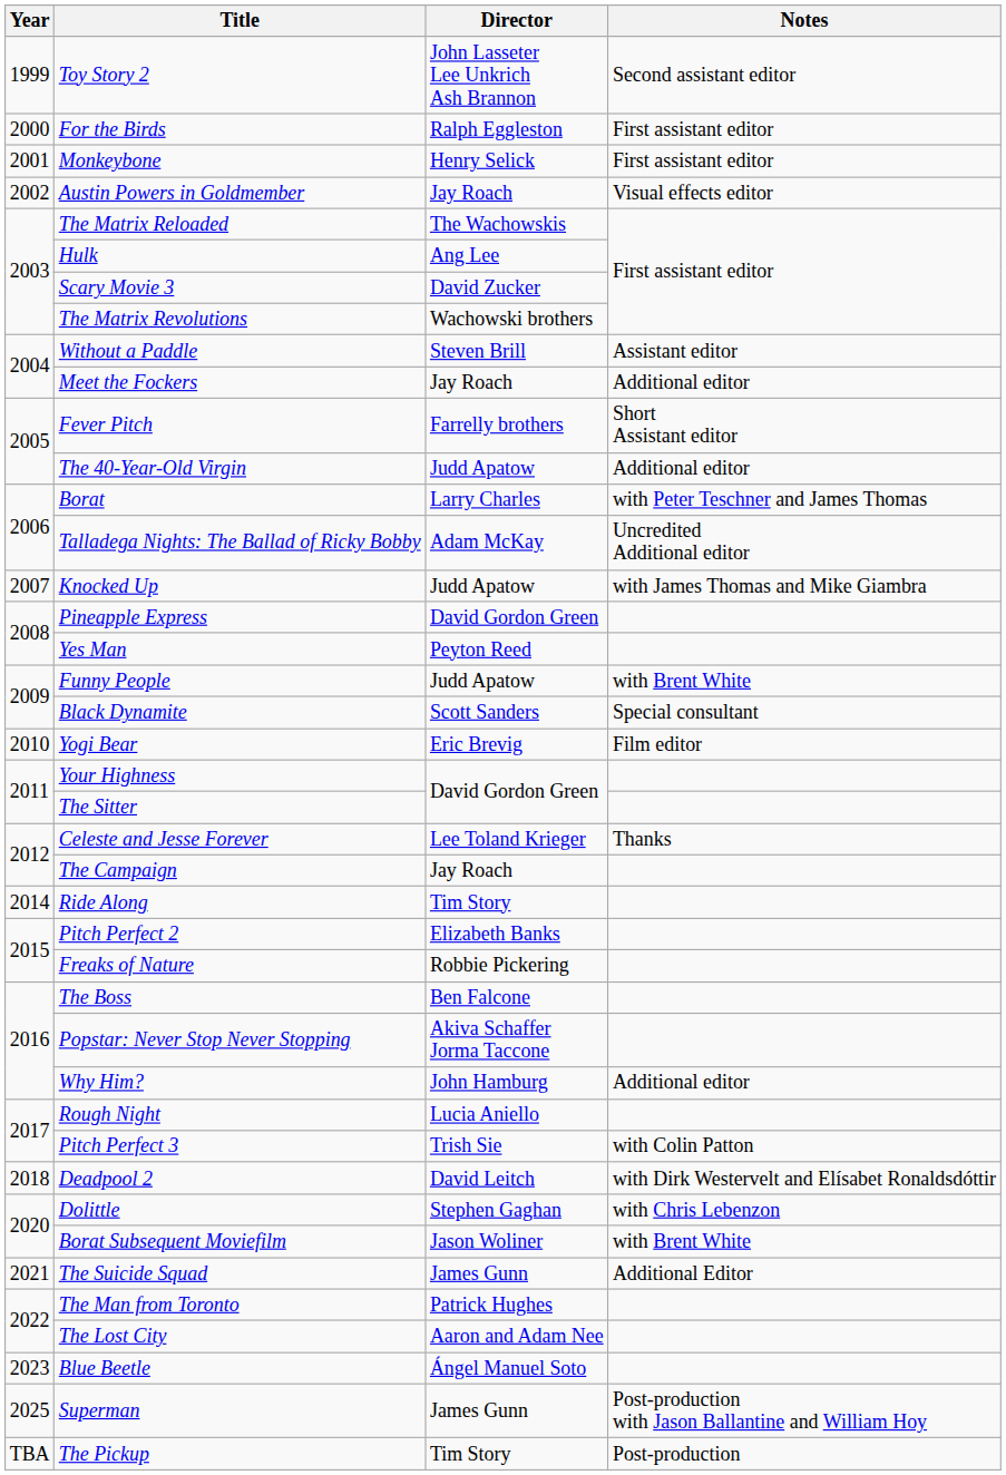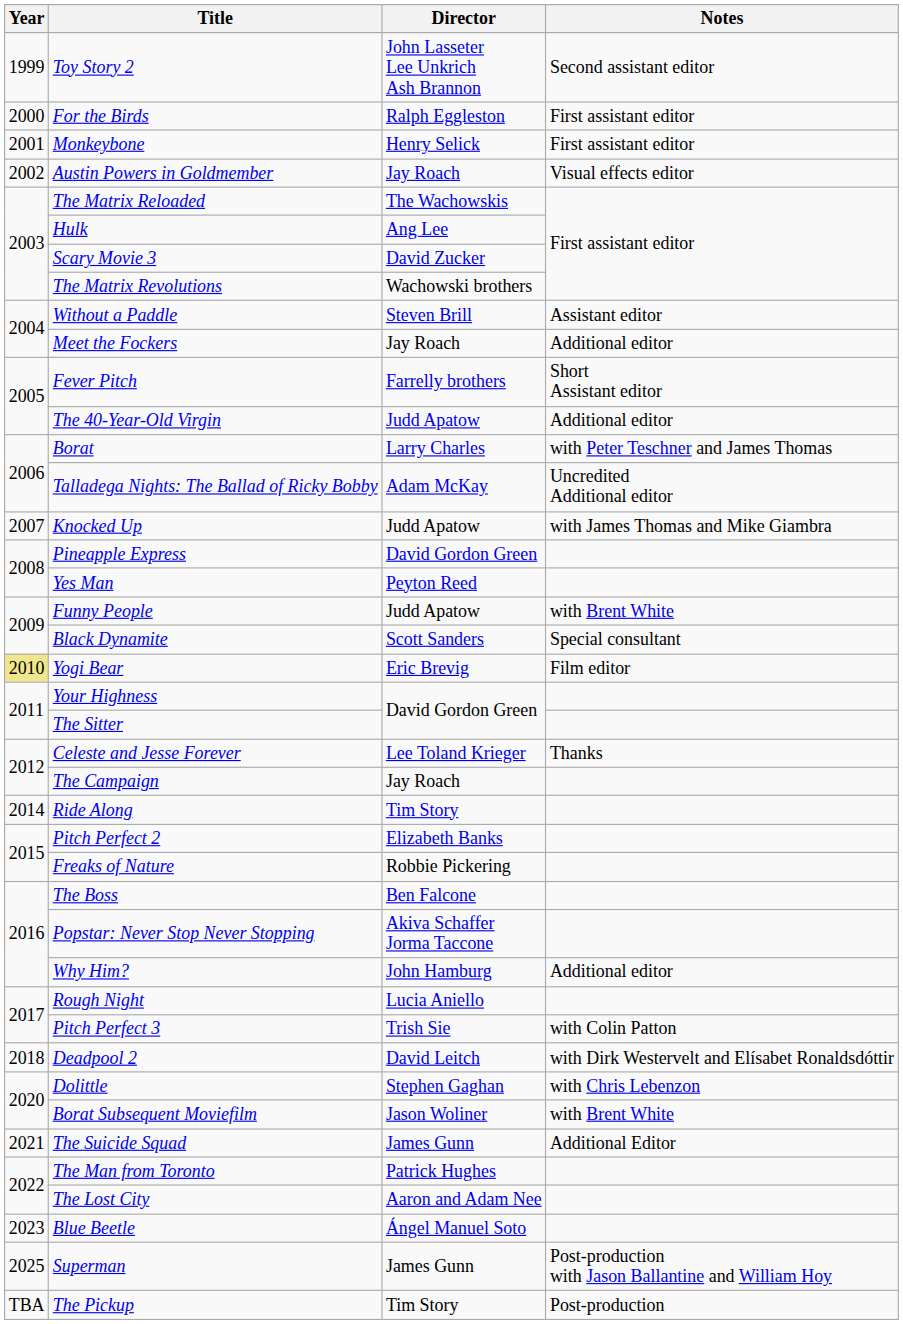Yogi Bear | Year: no background -> khaki background
